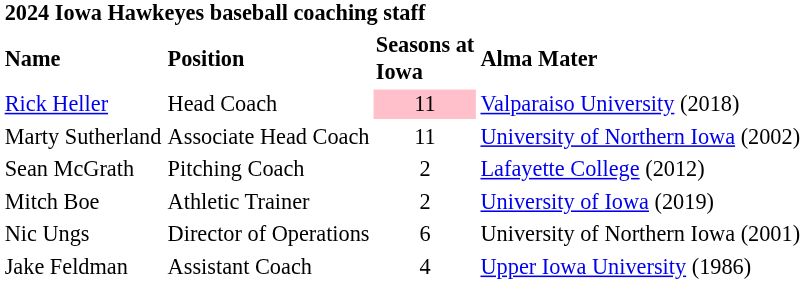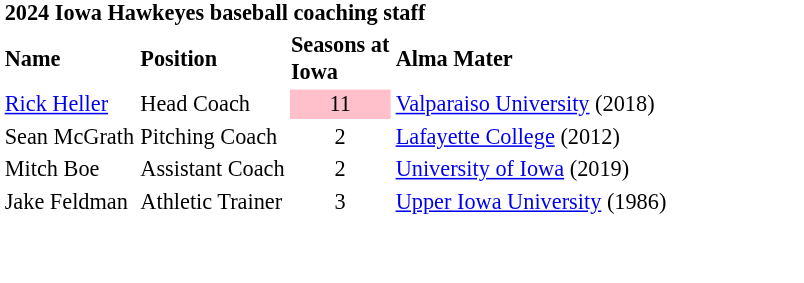- row: Marty Sutherland | Associate Head Coach | 11 | University of Northern Iowa (2002)
Mitch Boe | Position: Athletic Trainer -> Assistant Coach
- row: Nic Ungs | Director of Operations | 6 | University of Northern Iowa (2001)
Jake Feldman | Position: Assistant Coach -> Athletic Trainer
Jake Feldman | Seasons at Iowa: 4 -> 3
